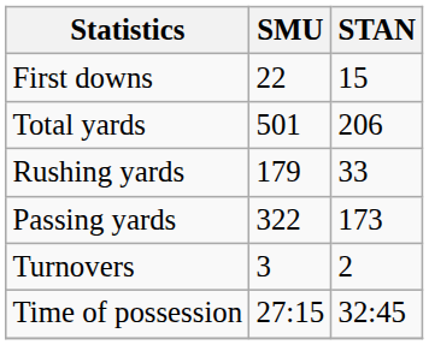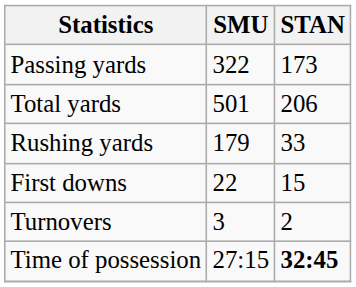rows swapped: First downs <-> Passing yards
Time of possession | STAN: normal -> bold
